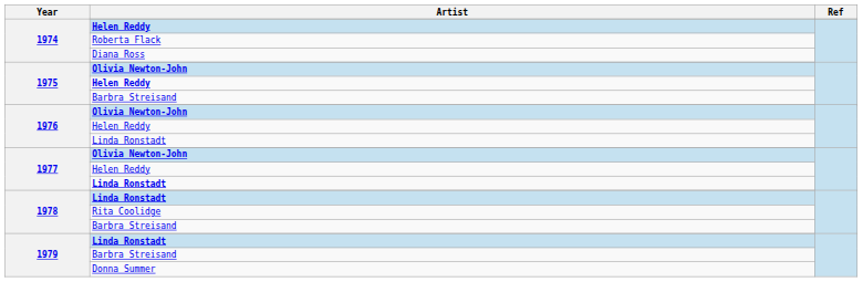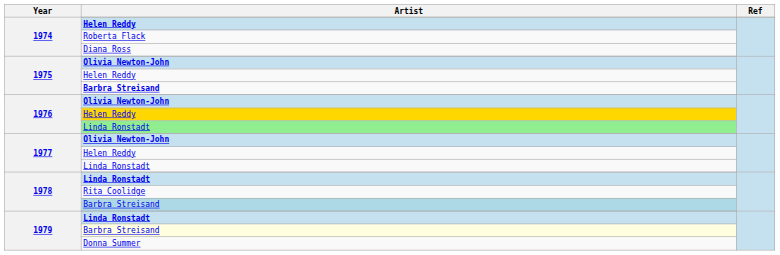1975 / Helen Reddy | Artist: bold -> normal
1975 / Barbra Streisand | Artist: normal -> bold
1976 / Helen Reddy | Artist: no background -> gold background
1976 / Linda Ronstadt | Artist: no background -> lightgreen background
1977 / Linda Ronstadt | Artist: bold -> normal
1978 / Barbra Streisand | Artist: no background -> lightblue background
1979 / Barbra Streisand | Artist: no background -> lightyellow background
